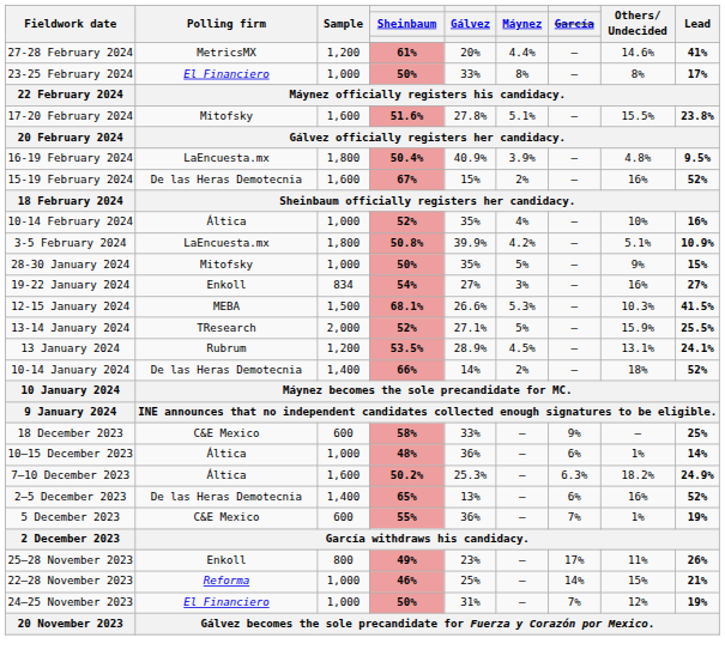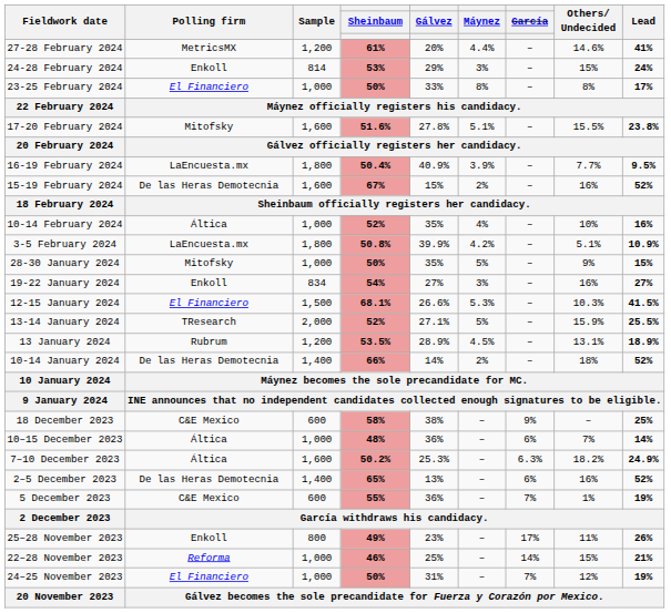+ row: 24-28 February 2024 | Enkoll | 814 | 53% | 29% | 3% | – | 15% | 24%
16-19 February 2024 | Others/ Undecided: 4.8% -> 7.7%
12-15 January 2024 | Polling firm: MEBA -> El Financiero
13 January 2024 | Lead: 24.1% -> 18.9%
18 December 2023 | Gálvez: 33% -> 38%
10–15 December 2023 | Others/ Undecided: 1% -> 7%
